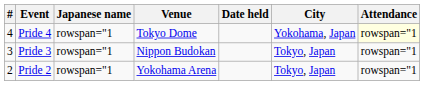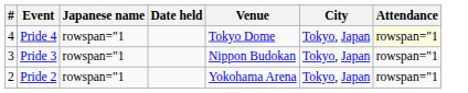columns swapped: Date held <-> Venue
Pride 4 | City: Yokohama, Japan -> Tokyo, Japan
